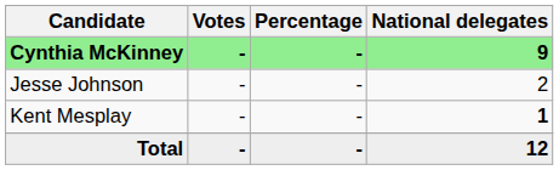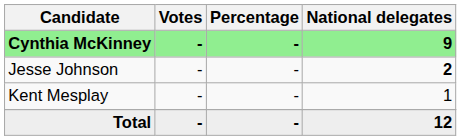Jesse Johnson | National delegates: normal -> bold
Kent Mesplay | National delegates: bold -> normal
